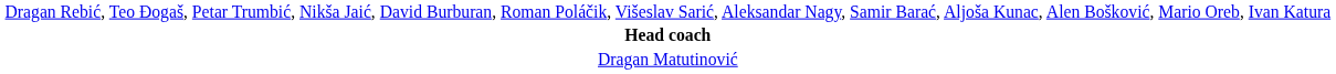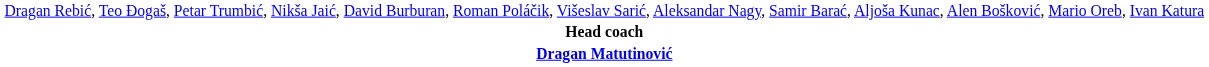row 3 | column 1: normal -> bold
